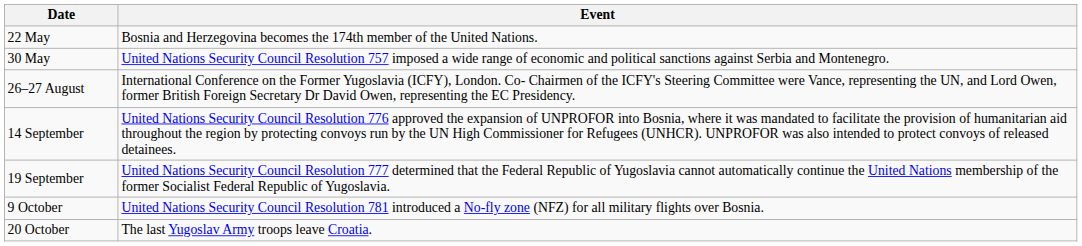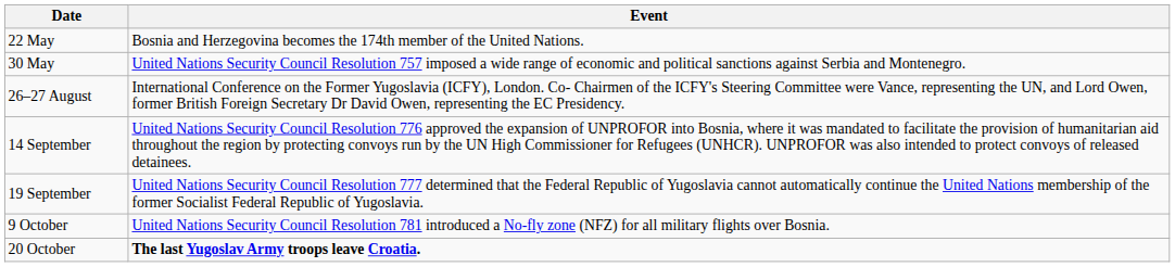20 October | Event: normal -> bold
